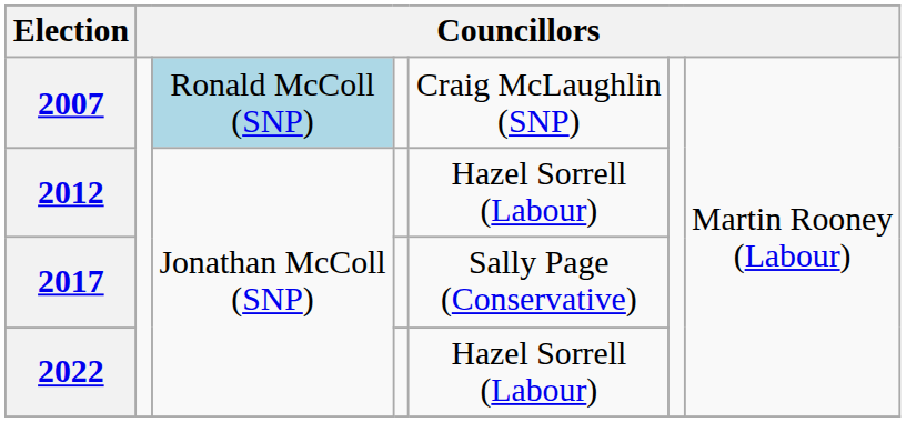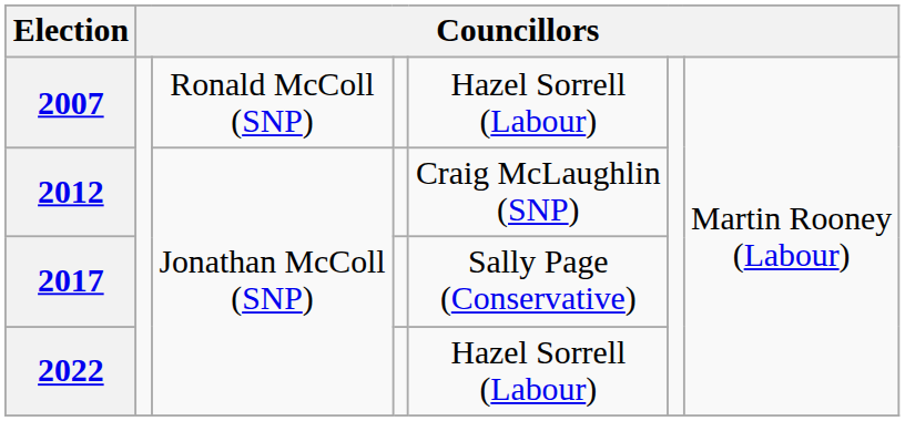2007 | column 3: lightblue background -> no background
2007 | column 5: Craig McLaughlin (SNP) -> Hazel Sorrell (Labour)
2012 | column 5: Hazel Sorrell (Labour) -> Craig McLaughlin (SNP)
